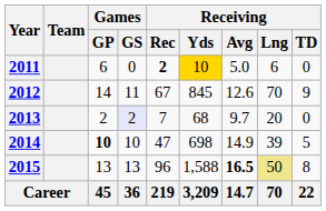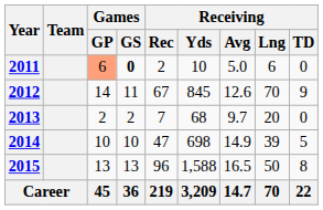2011 | Games / GP: no background -> lightsalmon background
2011 | Games / GS: normal -> bold
2011 | Receiving / Rec: bold -> normal
2011 | Receiving / Yds: gold background -> no background
2013 | Games / GS: lavender background -> no background
2014 | Games / GP: bold -> normal
2015 | Receiving / Avg: bold -> normal
2015 | Receiving / Lng: khaki background -> no background
